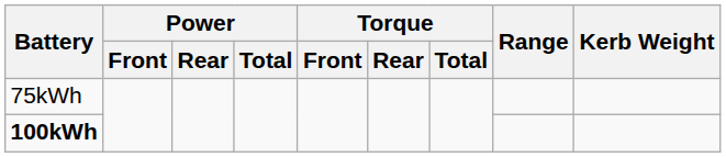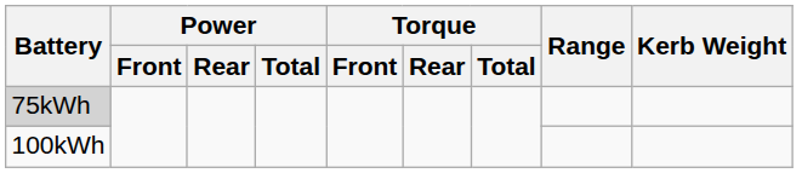75kWh | Battery: no background -> lightgrey background
100kWh | Battery: bold -> normal
